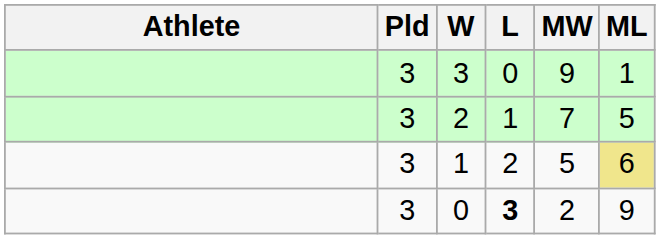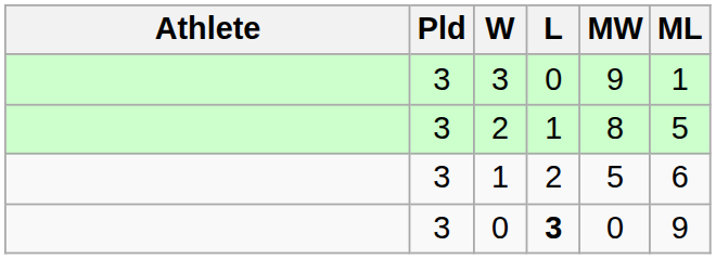row 3 | MW: 7 -> 8
row 4 | ML: khaki background -> no background
row 5 | MW: 2 -> 0
